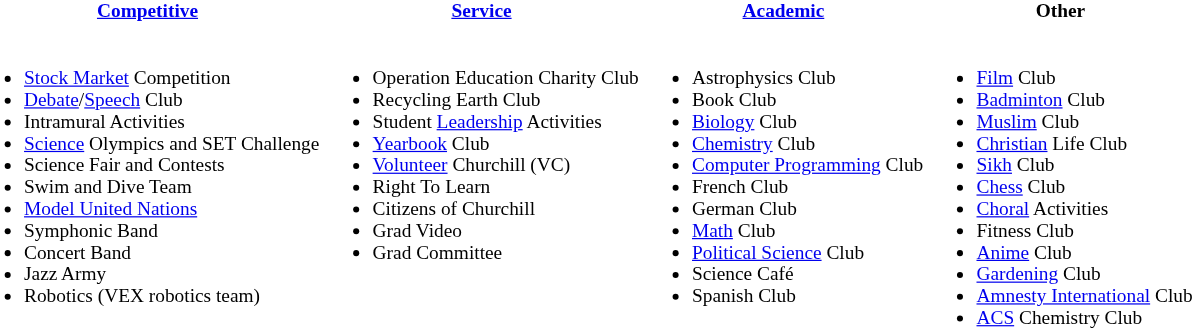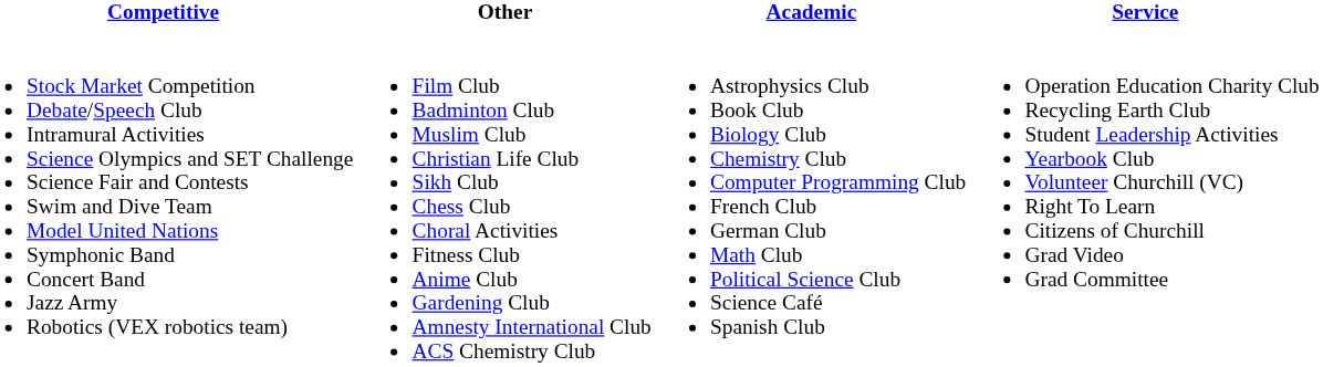columns swapped: Service <-> Other
